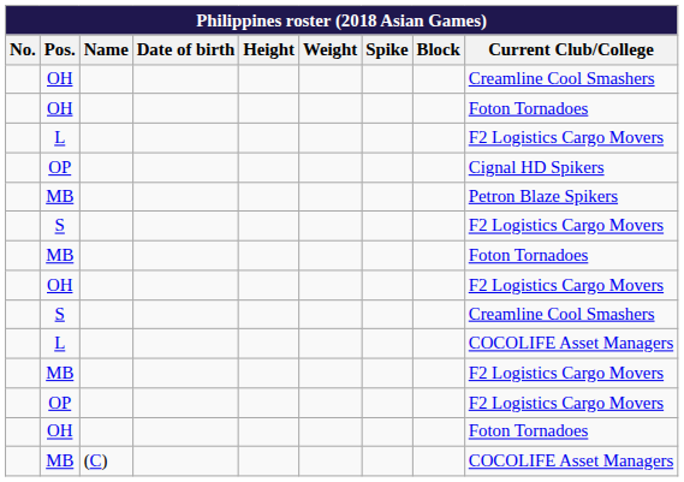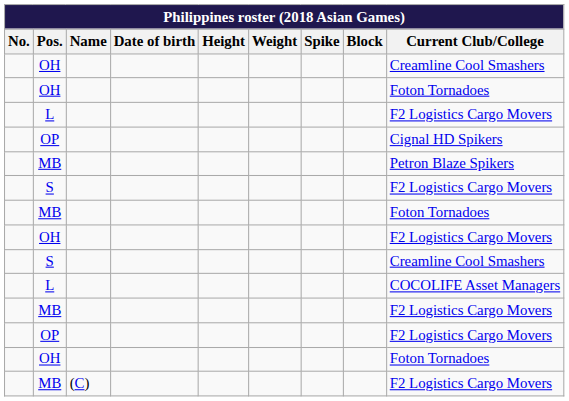MB / (C) | Current Club/College: COCOLIFE Asset Managers -> F2 Logistics Cargo Movers
